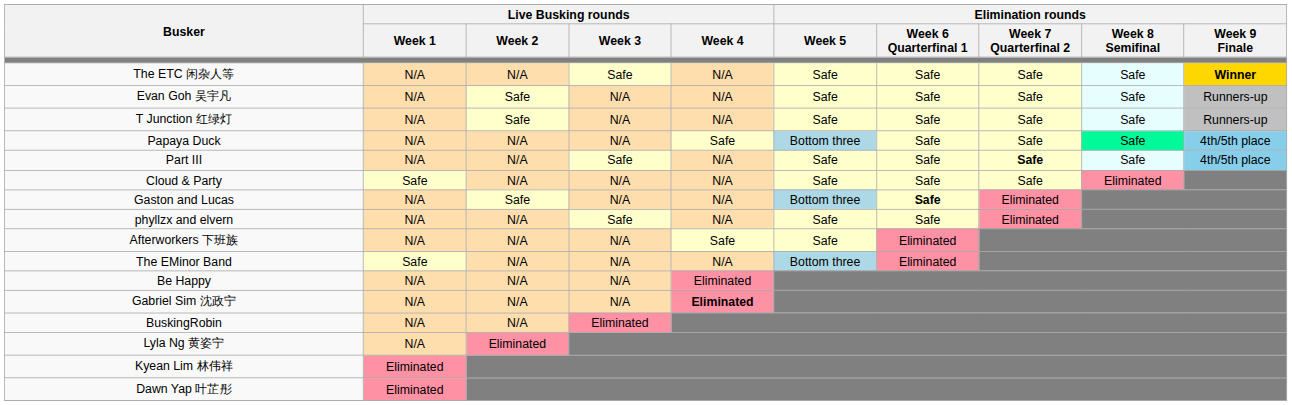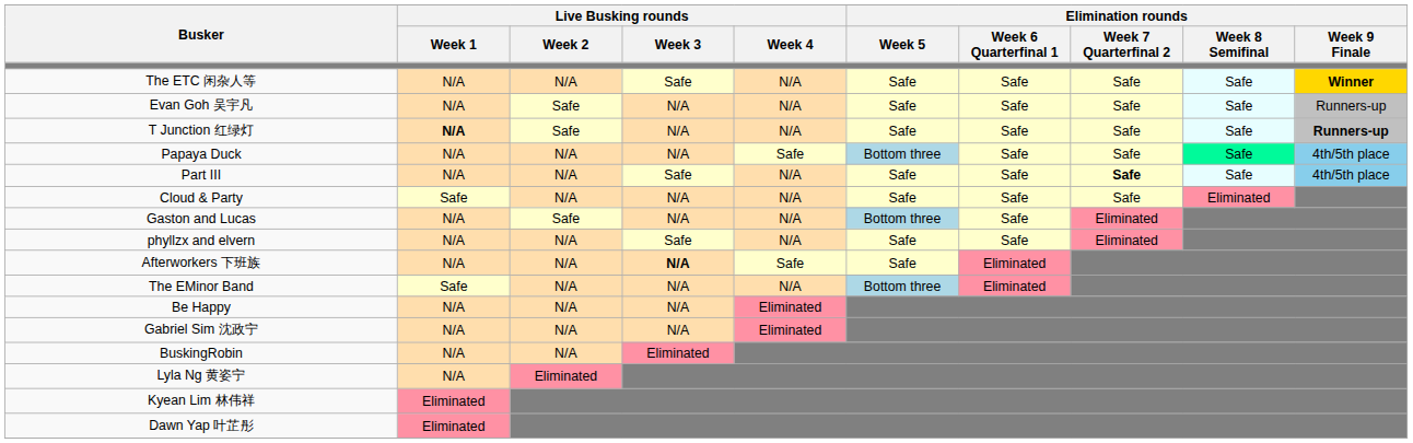T Junction 红绿灯 | Live Busking rounds / Week 1: normal -> bold
T Junction 红绿灯 | Elimination rounds / Week 9 Finale: normal -> bold
Gaston and Lucas | Elimination rounds / Week 6 Quarterfinal 1: bold -> normal
Afterworkers 下班族 | Live Busking rounds / Week 3: normal -> bold
Gabriel Sim 沈政宁 | Live Busking rounds / Week 4: bold -> normal
